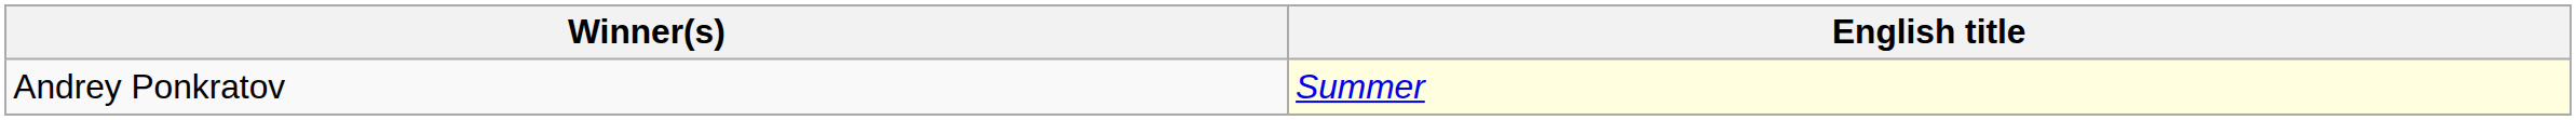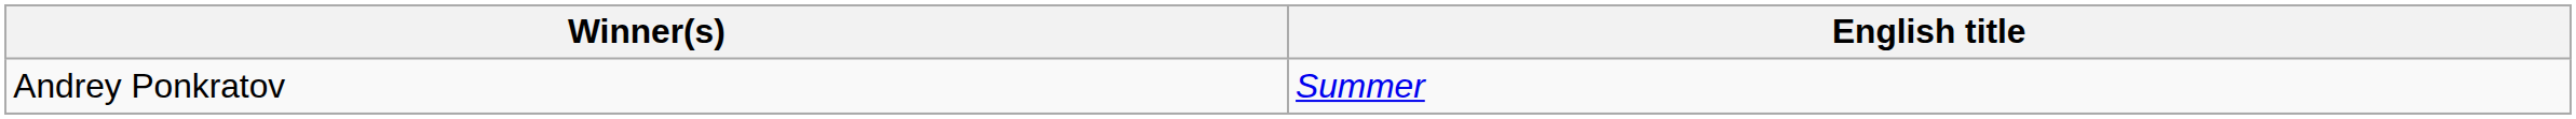Andrey Ponkratov | English title: lightyellow background -> no background
